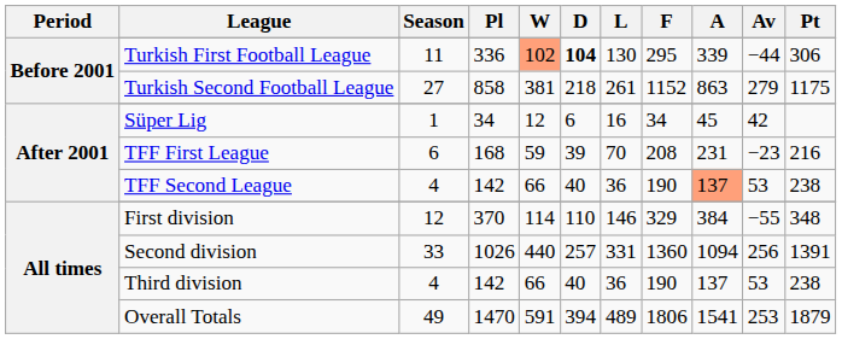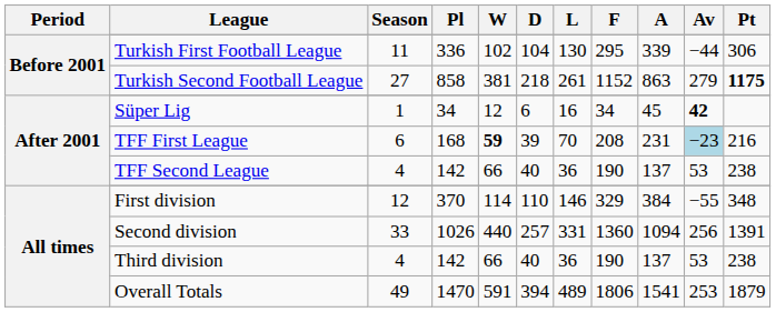Turkish First Football League | W: lightsalmon background -> no background
Turkish First Football League | D: bold -> normal
Turkish Second Football League | Pt: normal -> bold
Süper Lig | Av: normal -> bold
TFF First League | W: normal -> bold
TFF First League | Av: no background -> lightblue background
TFF Second League | A: lightsalmon background -> no background
